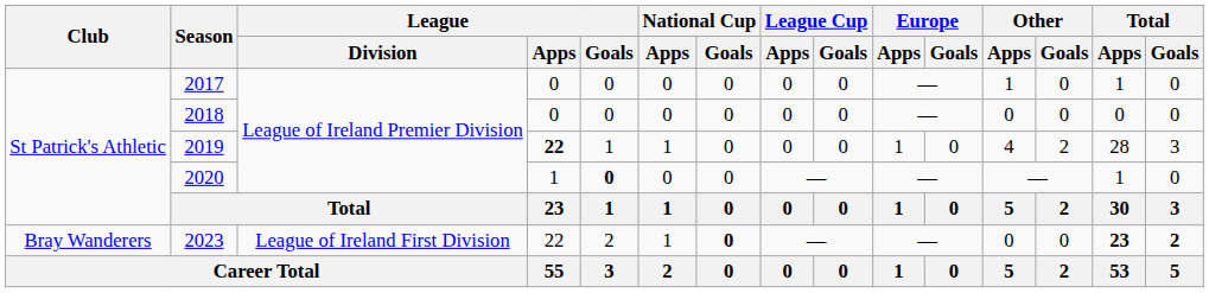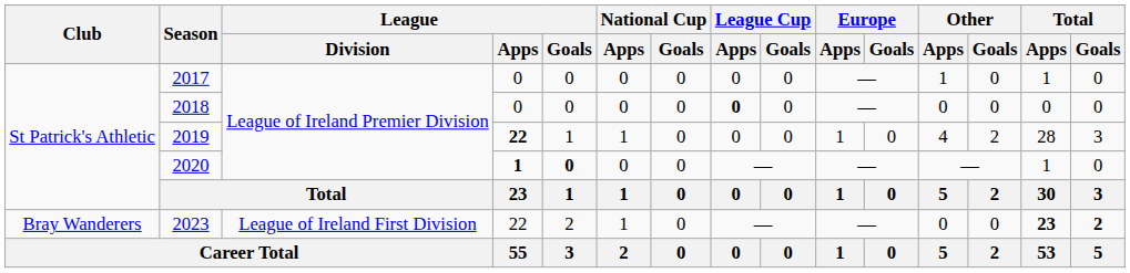2018 | League Cup / Apps: normal -> bold
2020 | League / Apps: normal -> bold
2023 | National Cup / Goals: bold -> normal
